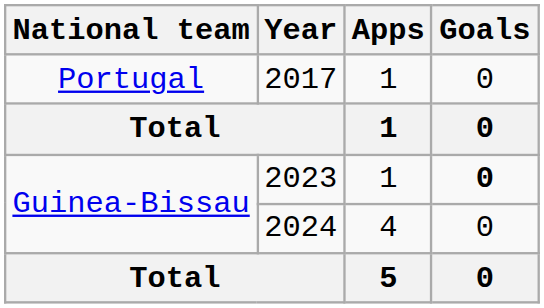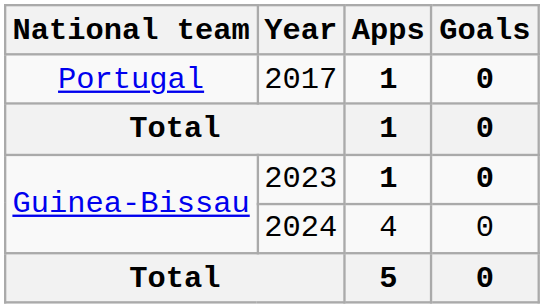2017 | Apps: normal -> bold
2017 | Goals: normal -> bold
2023 | Apps: normal -> bold
